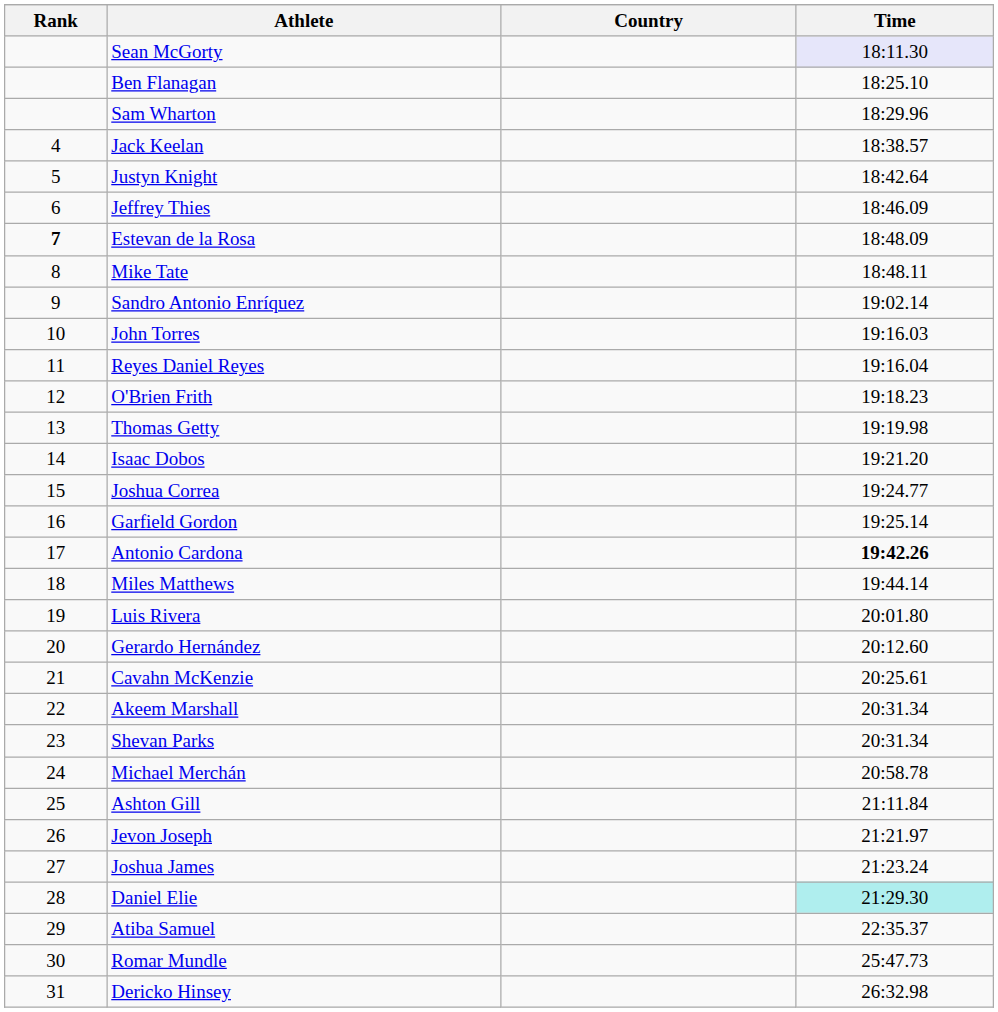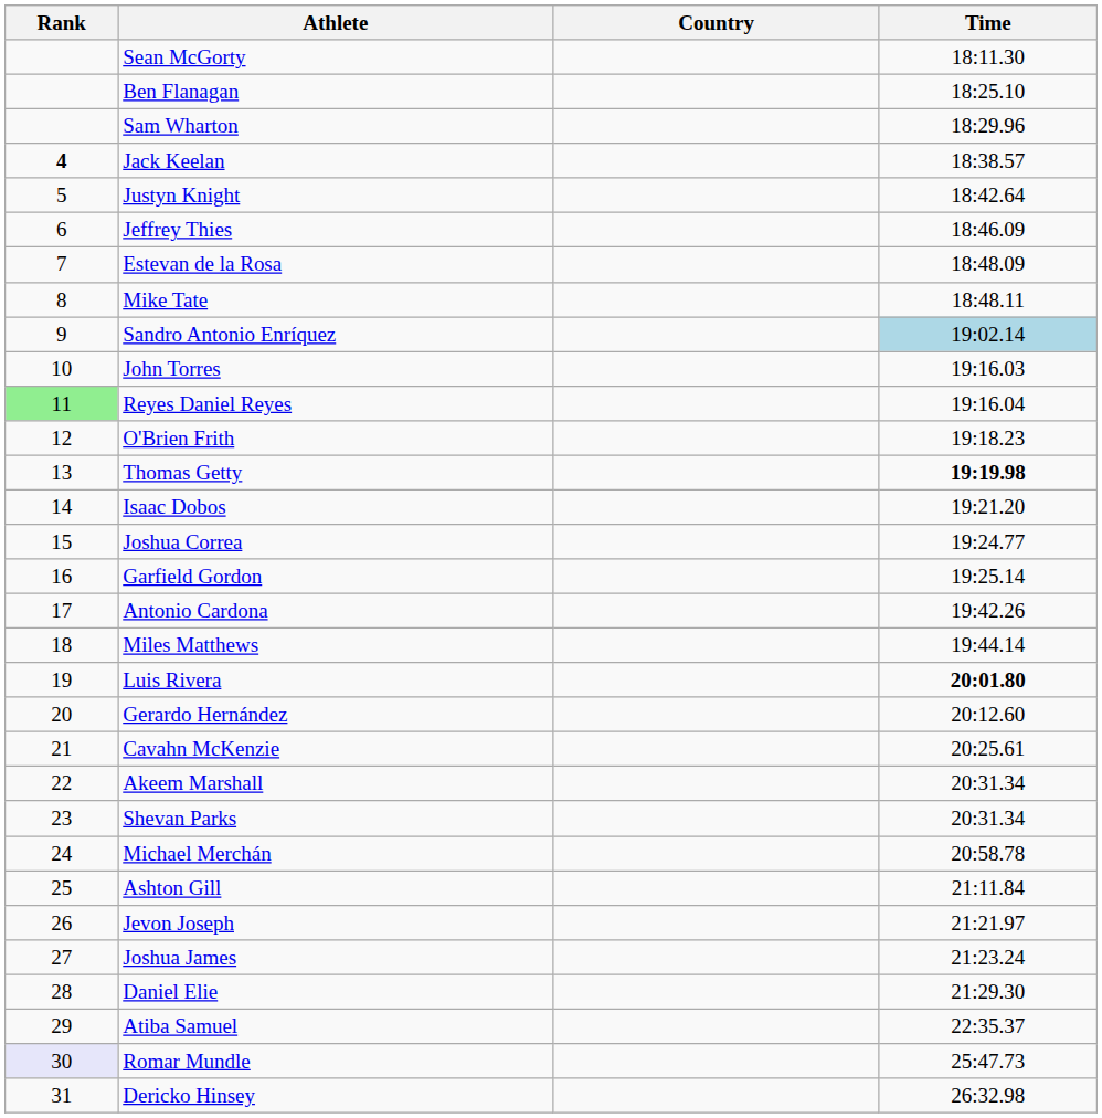Sean McGorty | Time: lavender background -> no background
Jack Keelan | Rank: normal -> bold
Estevan de la Rosa | Rank: bold -> normal
Sandro Antonio Enríquez | Time: no background -> lightblue background
Reyes Daniel Reyes | Rank: no background -> lightgreen background
Thomas Getty | Time: normal -> bold
Antonio Cardona | Time: bold -> normal
Luis Rivera | Time: normal -> bold
Daniel Elie | Time: paleturquoise background -> no background
Romar Mundle | Rank: no background -> lavender background
